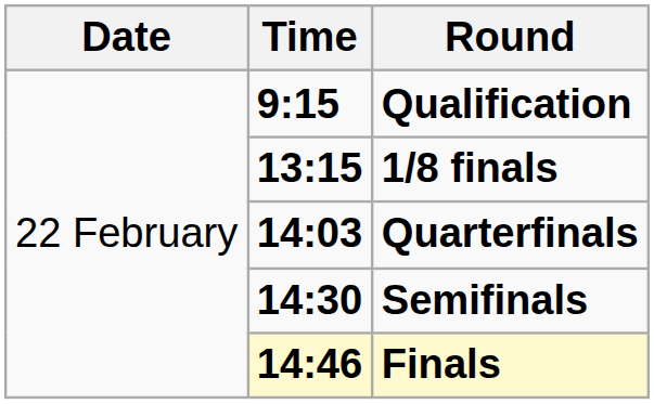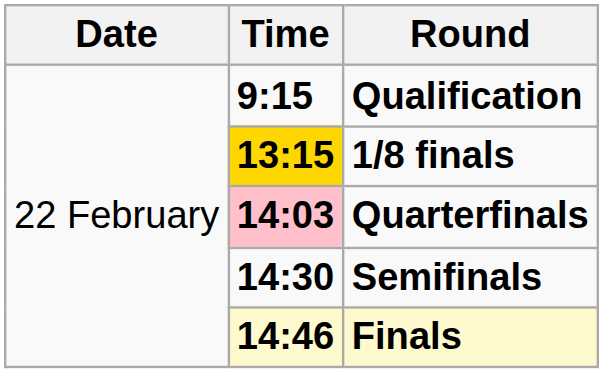1/8 finals | Time: no background -> gold background
Quarterfinals | Time: no background -> pink background
